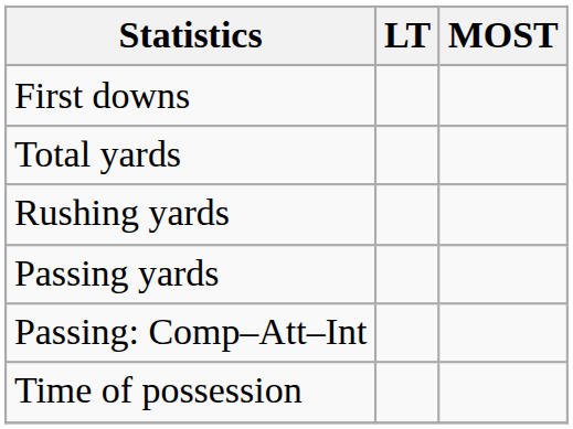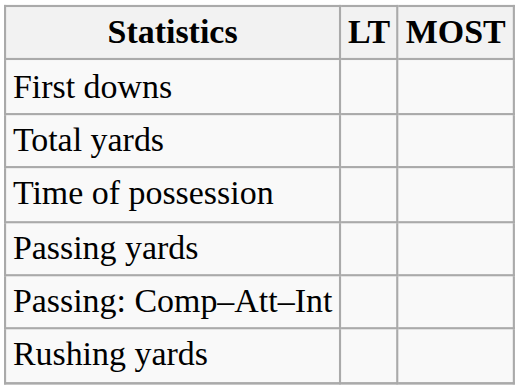rows swapped: Rushing yards <-> Time of possession
